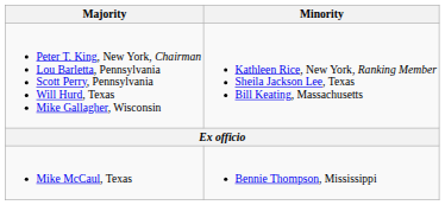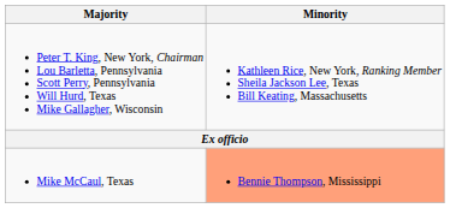Mike McCaul, Texas | Minority: no background -> lightsalmon background
